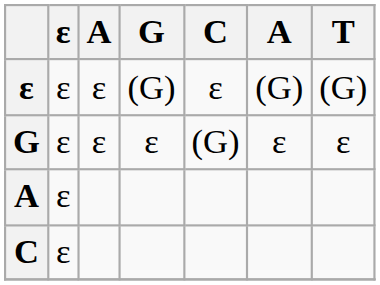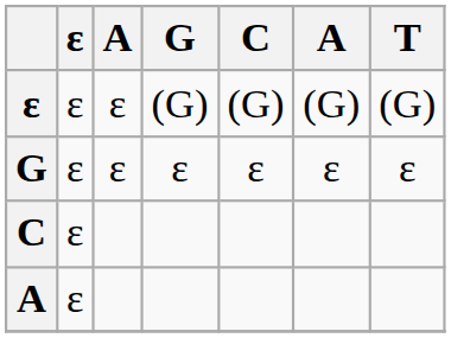row 2 | C: ε -> (G)
row 3 | C: (G) -> ε
row 4 | column 1: A -> C
row 5 | column 1: C -> A
